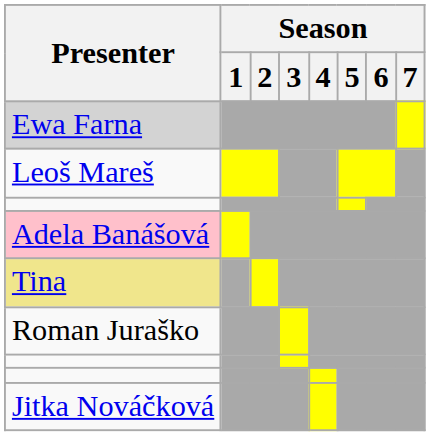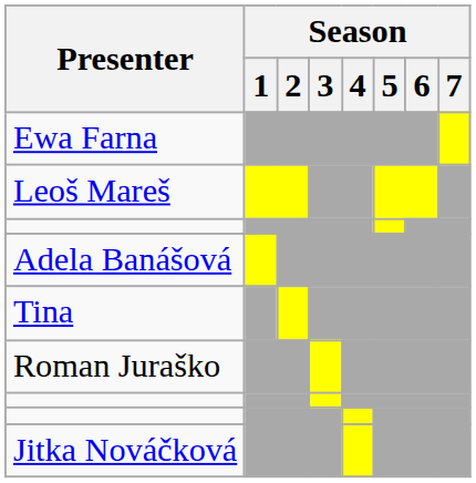Ewa Farna | Presenter: lightgrey background -> no background
Adela Banášová | Presenter: pink background -> no background
Tina | Presenter: khaki background -> no background
